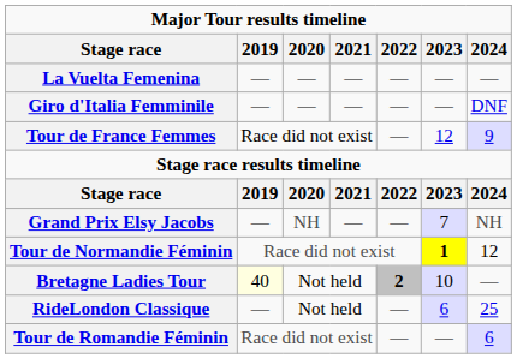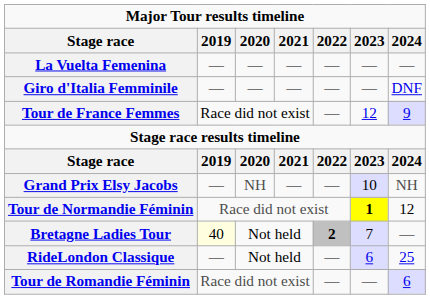Grand Prix Elsy Jacobs | 2023: 7 -> 10
Bretagne Ladies Tour | 2023: 10 -> 7
